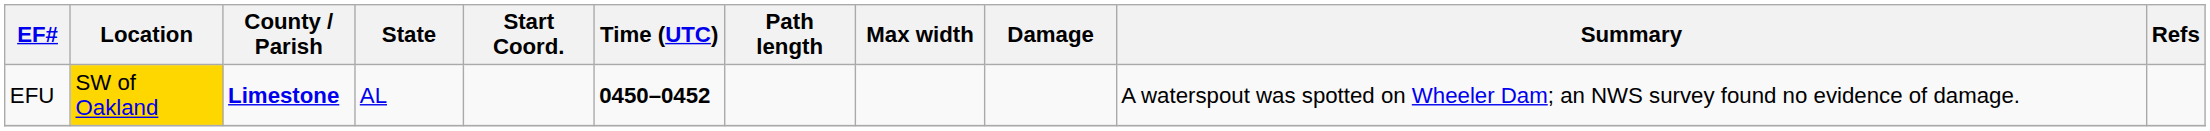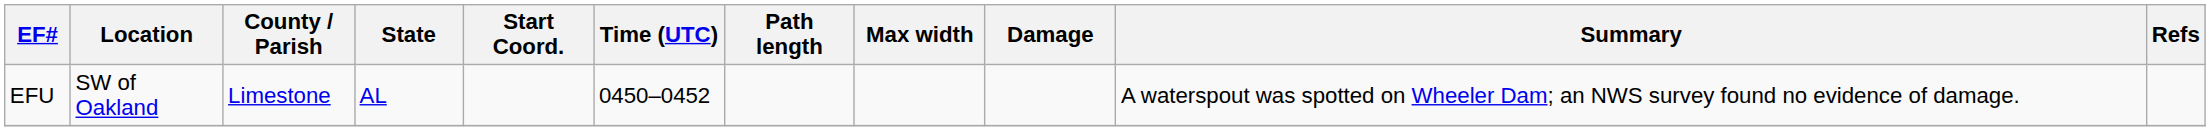EFU | Location: gold background -> no background
EFU | County / Parish: bold -> normal
EFU | Time (UTC): bold -> normal
